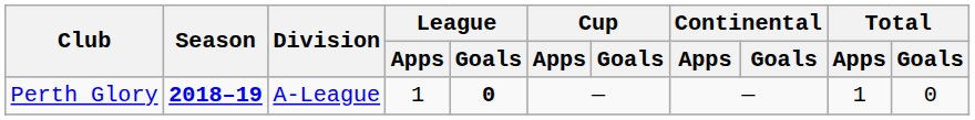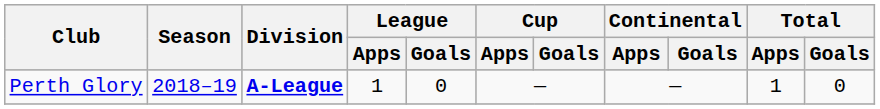Perth Glory | Season: bold -> normal
Perth Glory | Division: normal -> bold
Perth Glory | League / Goals: bold -> normal
